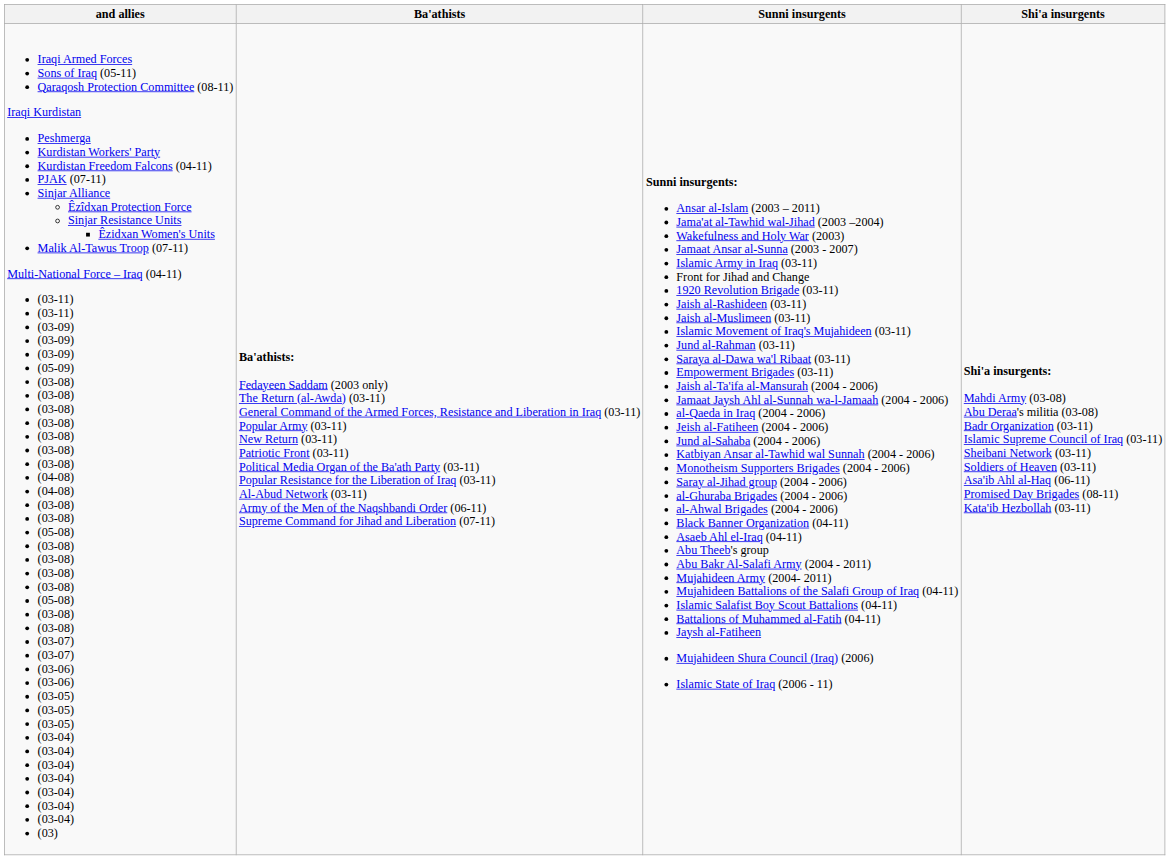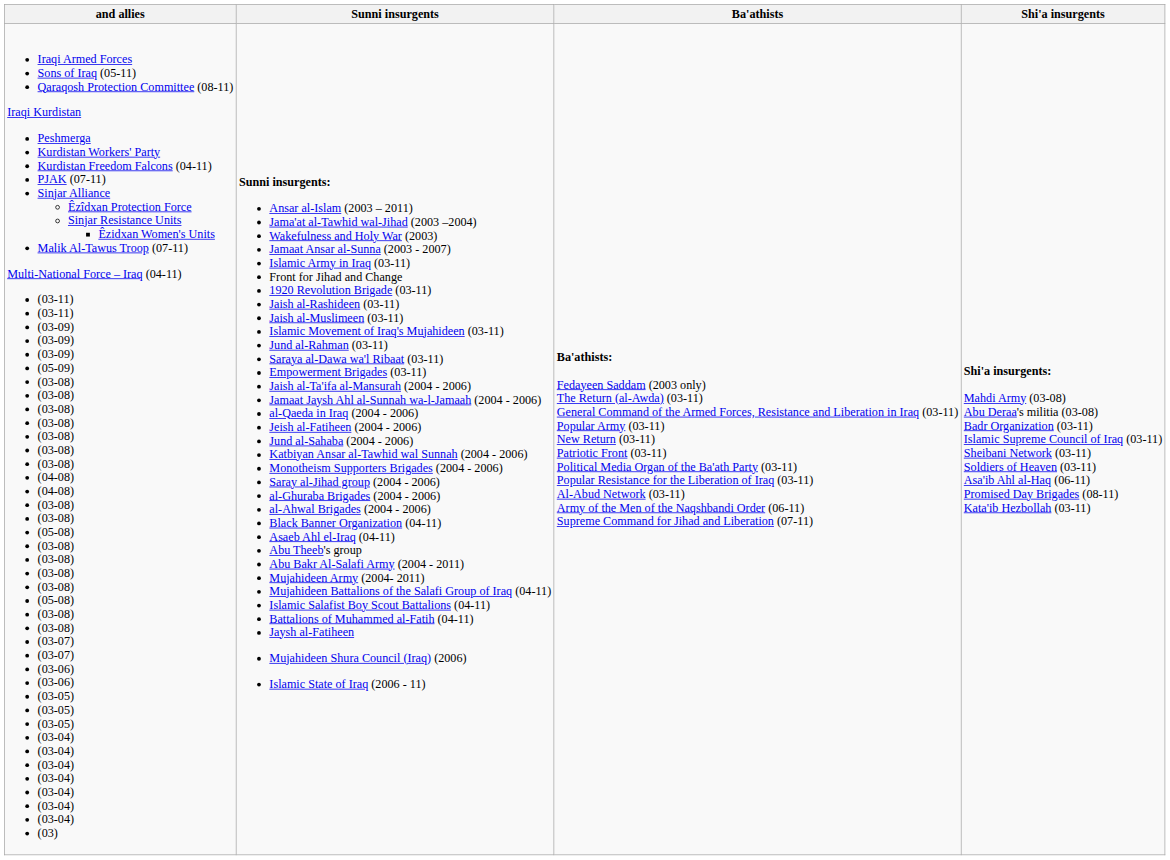columns swapped: Ba'athists <-> Sunni insurgents
